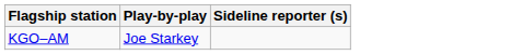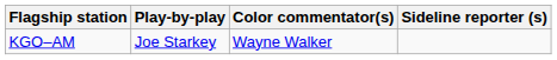+ column: Color commentator(s) | Wayne Walker
